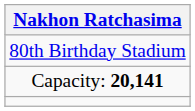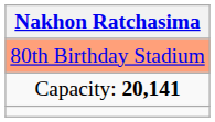row 2 | column 1: no background -> lightsalmon background
